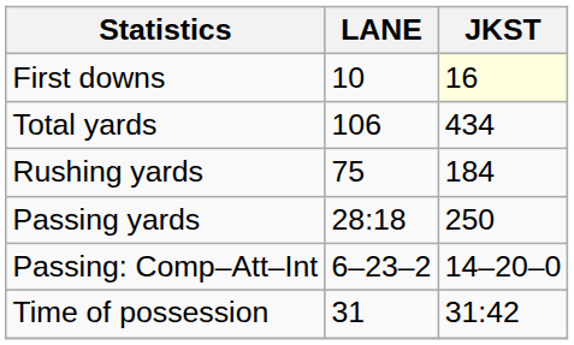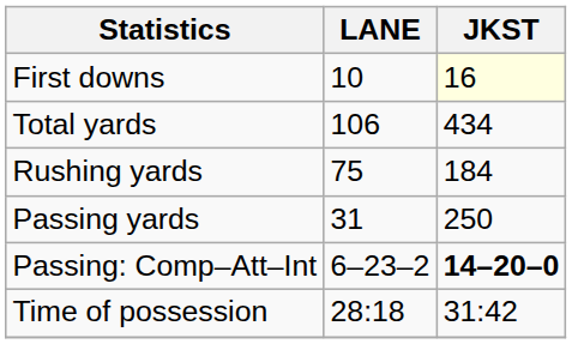Passing yards | LANE: 28:18 -> 31
Passing: Comp–Att–Int | JKST: normal -> bold
Time of possession | LANE: 31 -> 28:18
